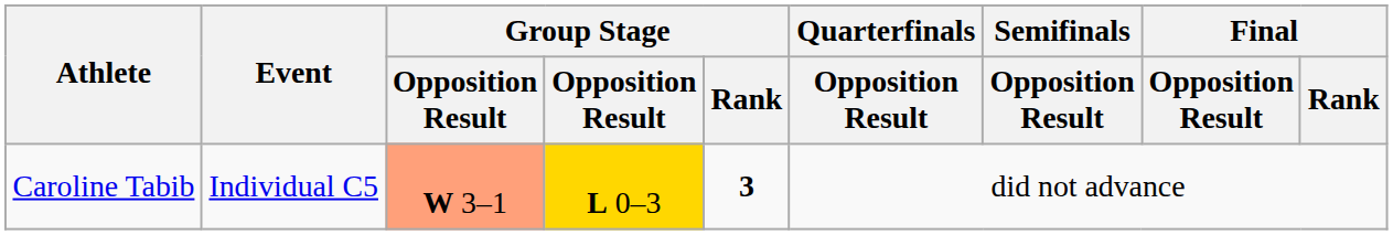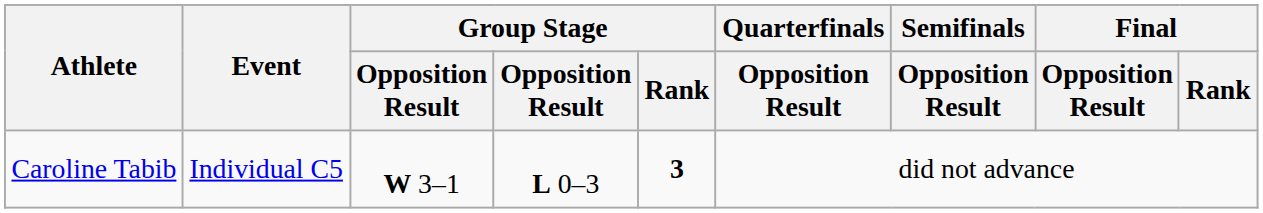Caroline Tabib | column 3: lightsalmon background -> no background
Caroline Tabib | column 4: gold background -> no background
